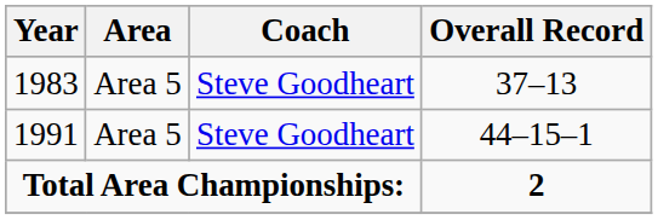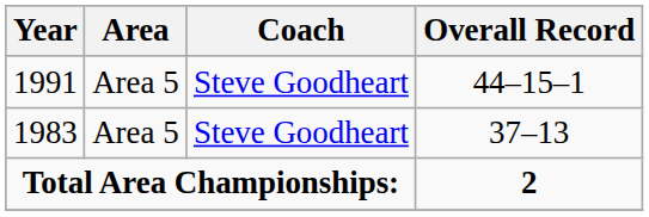rows swapped: 1983 <-> 1991
